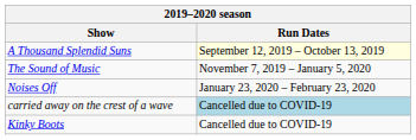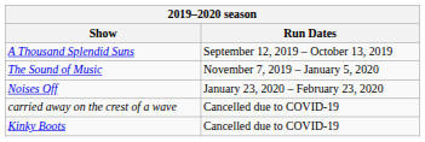A Thousand Splendid Suns | Run Dates: lightyellow background -> no background
carried away on the crest of a wave | Run Dates: lightblue background -> no background
